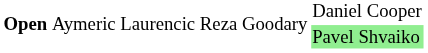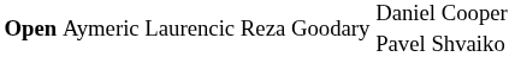row 2 | column 4: lightgreen background -> no background
